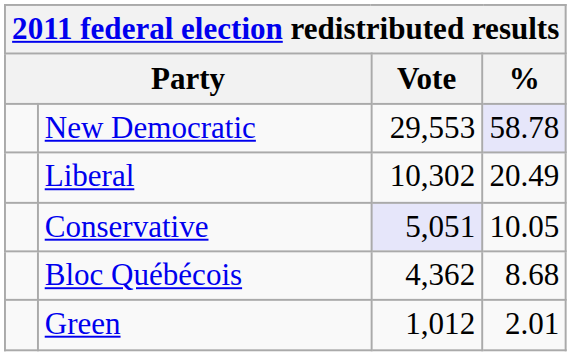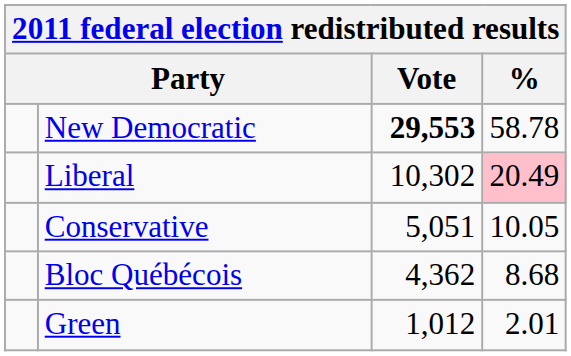New Democratic | Vote: normal -> bold
New Democratic | %: lavender background -> no background
Liberal | %: no background -> pink background
Conservative | Vote: lavender background -> no background
